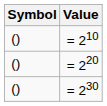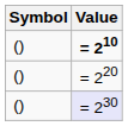= 210 | Value: normal -> bold
= 230 | Value: no background -> lavender background
